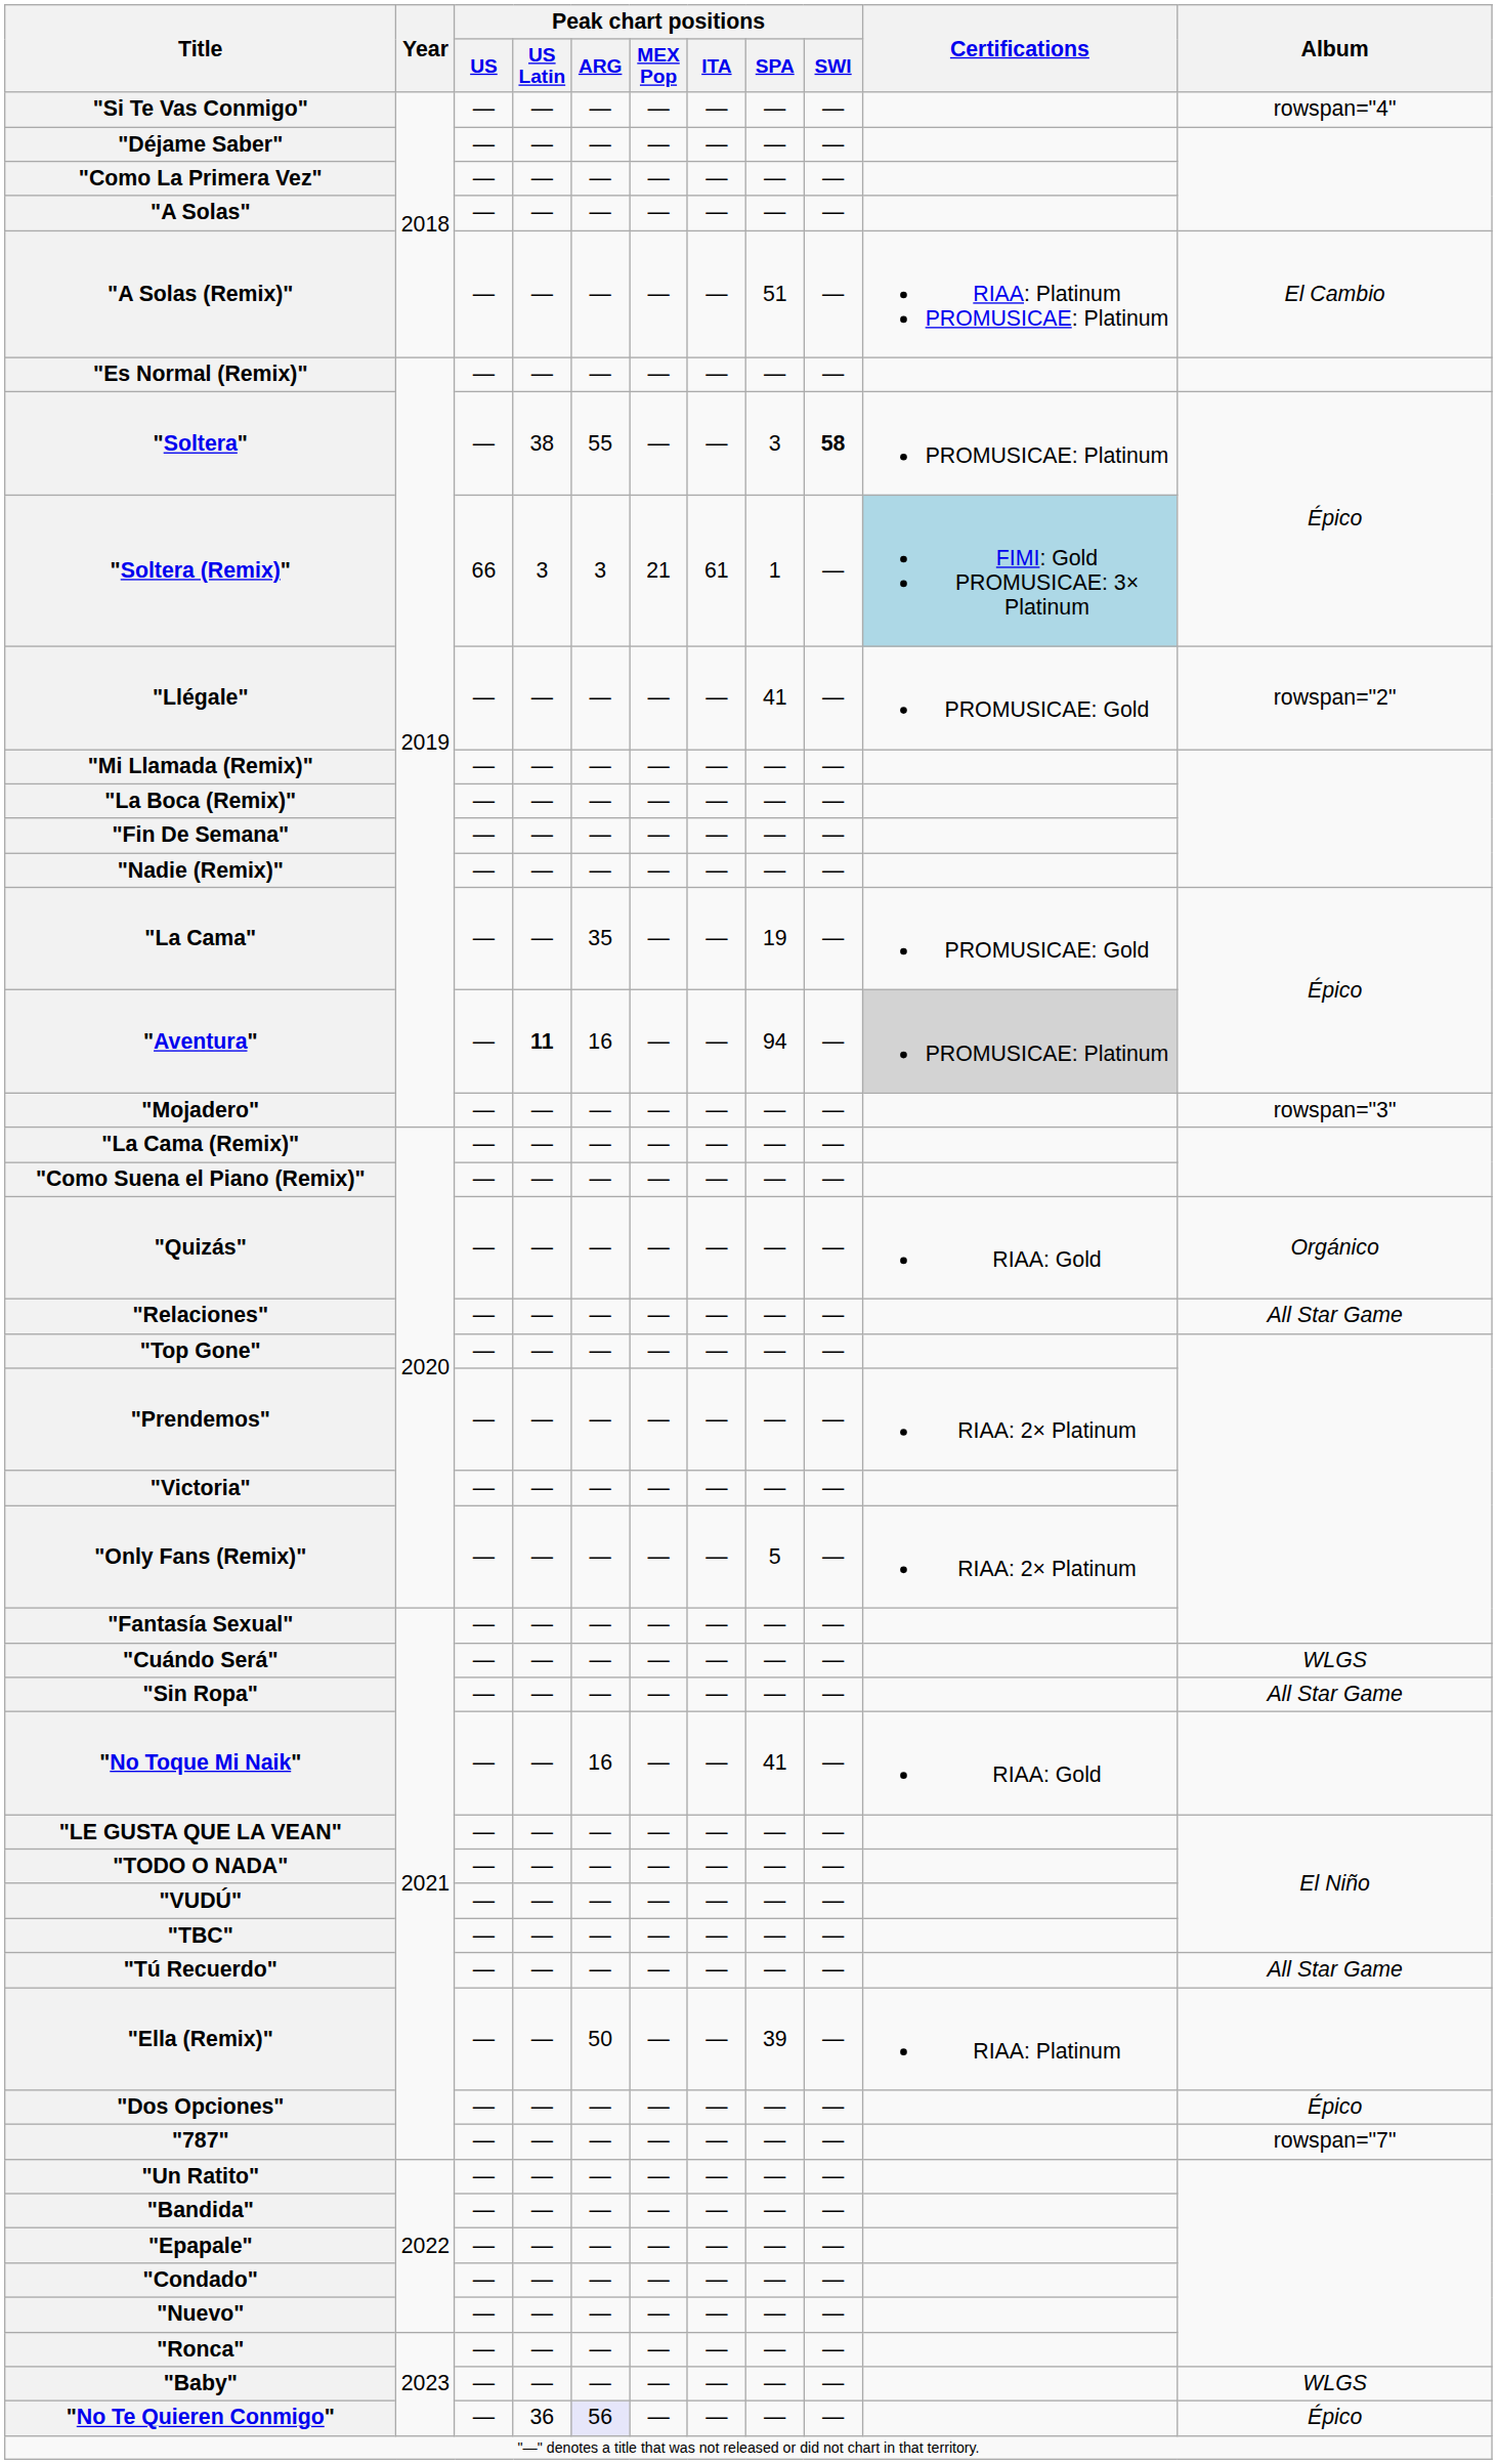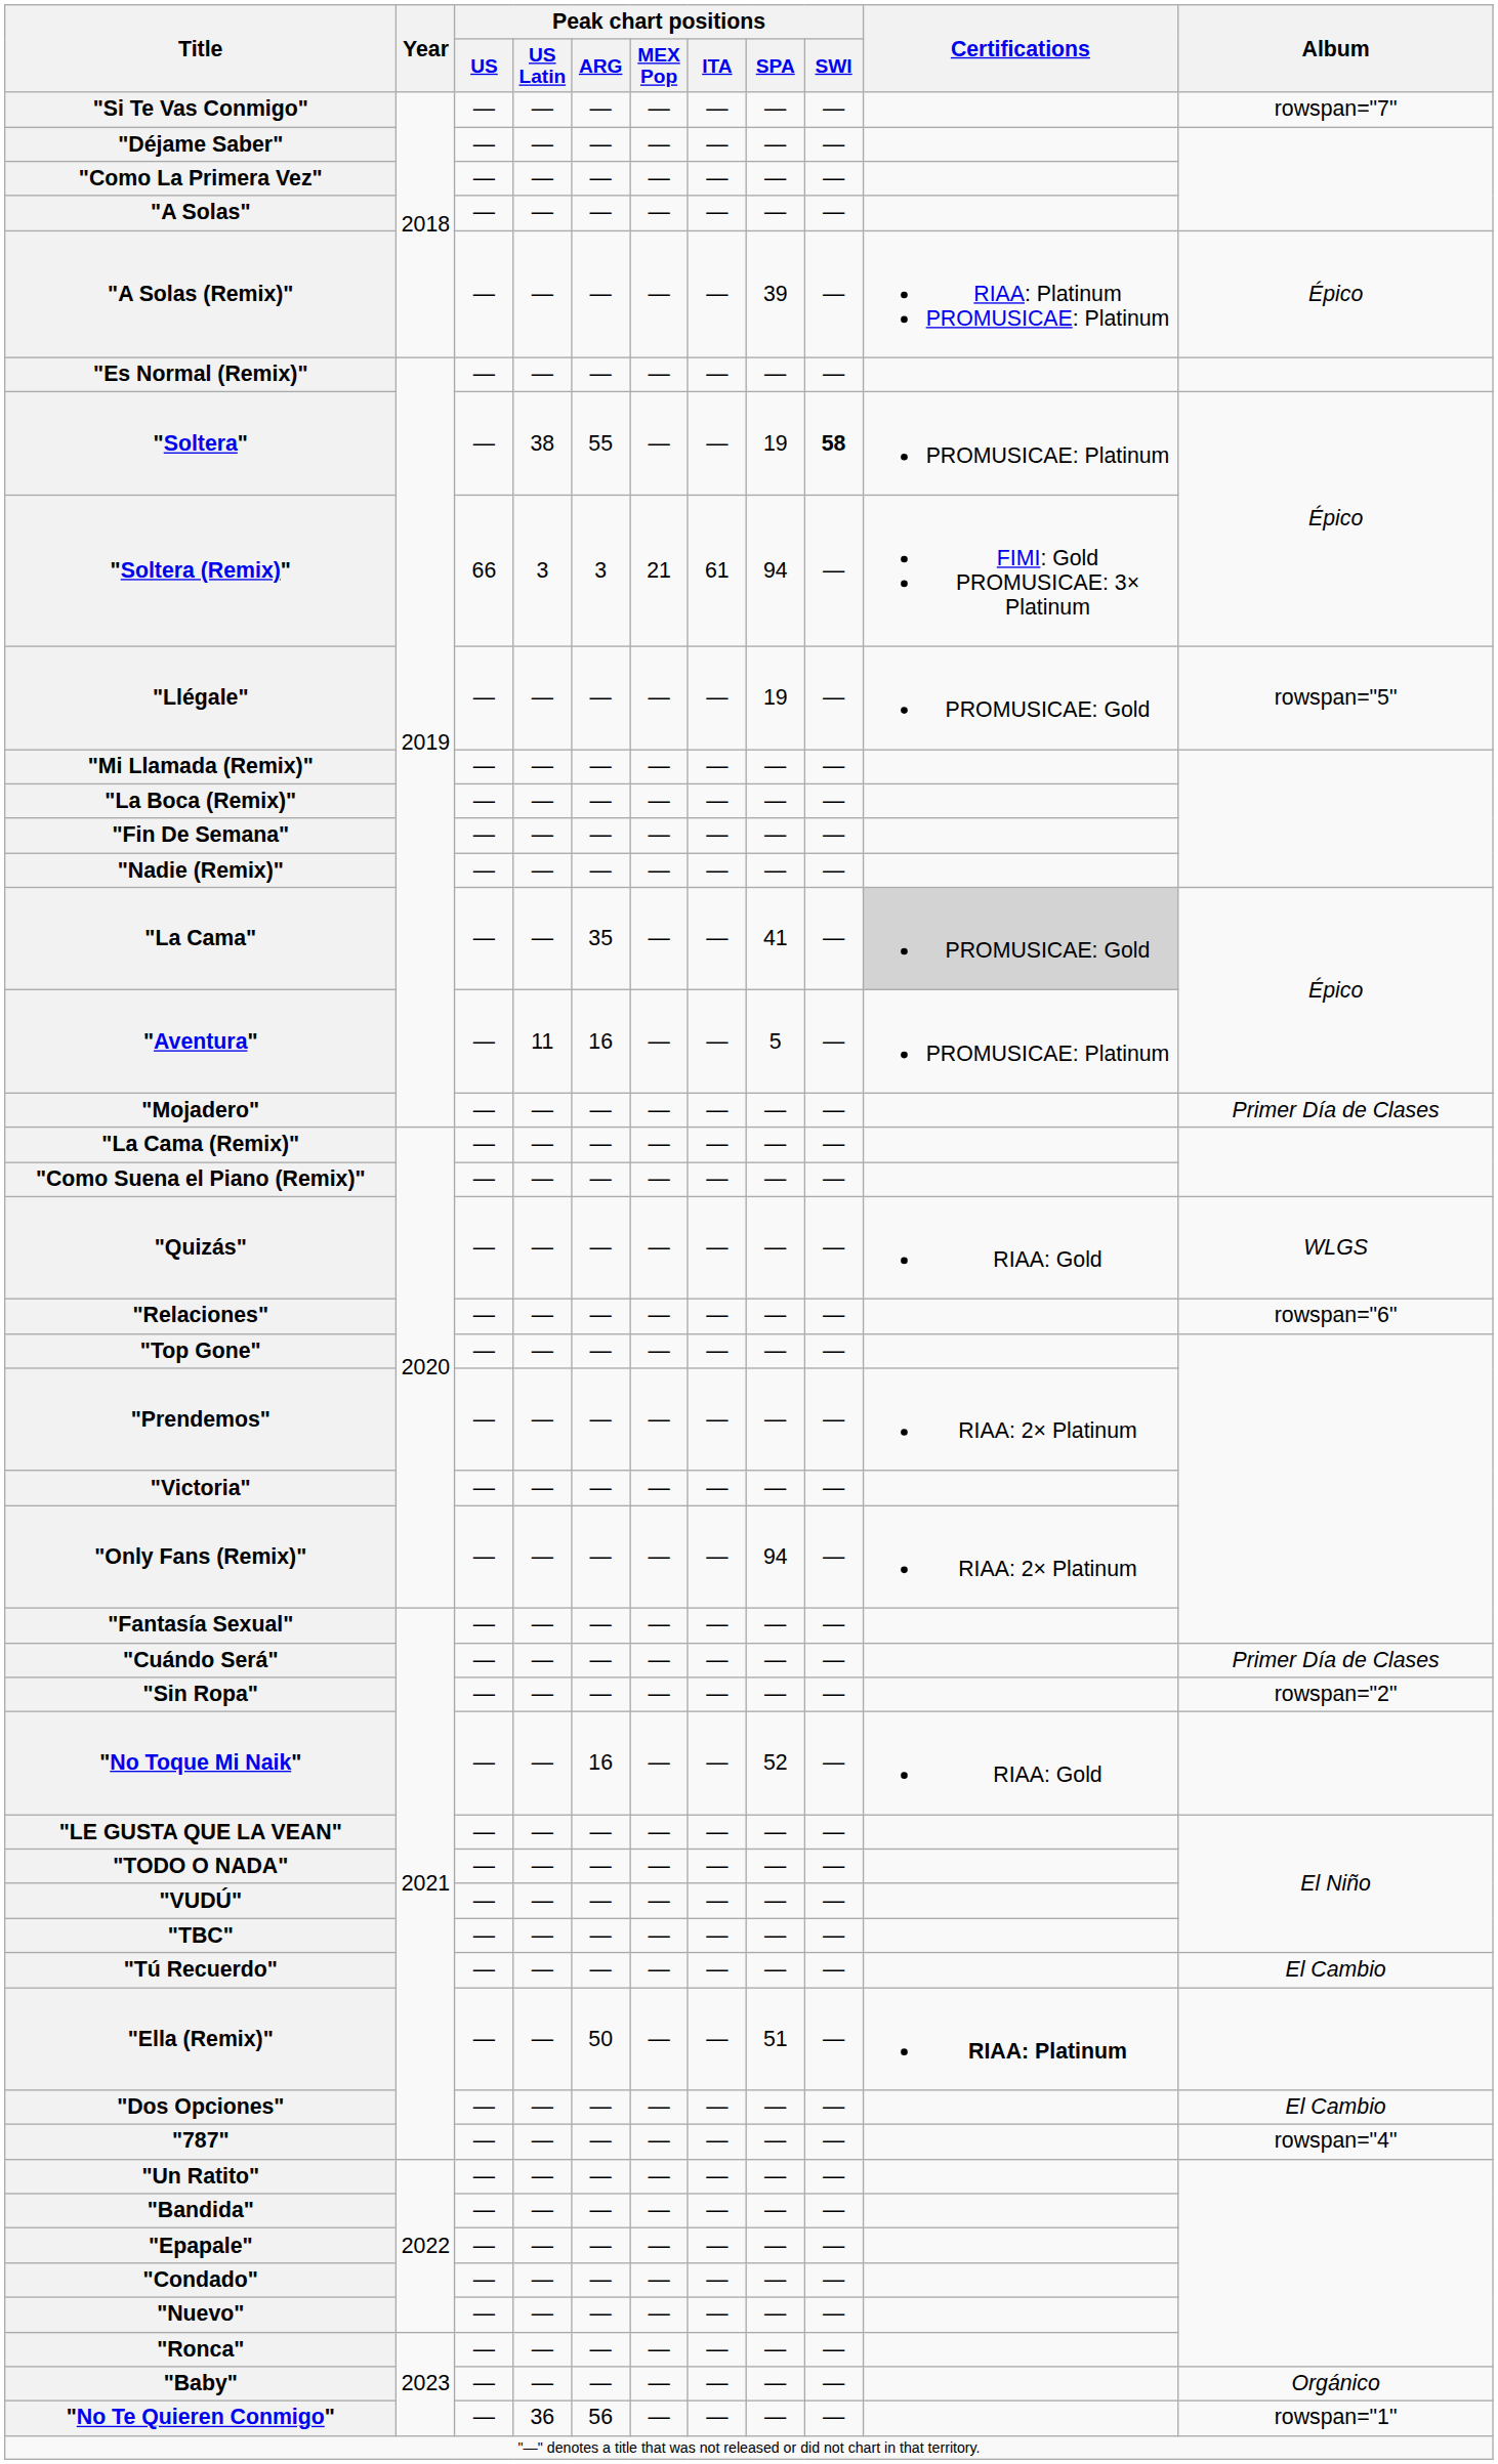"Si Te Vas Conmigo" | Album: rowspan="4" -> rowspan="7"
"A Solas (Remix)" | Peak chart positions / SPA: 51 -> 39
"A Solas (Remix)" | Album: El Cambio -> Épico
"Soltera" | Peak chart positions / SPA: 3 -> 19
"Soltera (Remix)" | Peak chart positions / SPA: 1 -> 94
"Soltera (Remix)" | Certifications: lightblue background -> no background
"Llégale" | Peak chart positions / SPA: 41 -> 19
"Llégale" | Album: rowspan="2" -> rowspan="5"
"La Cama" | Peak chart positions / SPA: 19 -> 41
"La Cama" | Certifications: no background -> lightgrey background
"Aventura" | Peak chart positions / US Latin: bold -> normal
"Aventura" | Peak chart positions / SPA: 94 -> 5
"Aventura" | Certifications: lightgrey background -> no background
"Mojadero" | Album: rowspan="3" -> Primer Día de Clases
"Quizás" | Album: Orgánico -> WLGS
"Relaciones" | Album: All Star Game -> rowspan="6"
"Only Fans (Remix)" | Peak chart positions / SPA: 5 -> 94
"Cuándo Será" | Album: WLGS -> Primer Día de Clases
"Sin Ropa" | Album: All Star Game -> rowspan="2"
"No Toque Mi Naik" | Peak chart positions / SPA: 41 -> 52
"Tú Recuerdo" | Album: All Star Game -> El Cambio
"Ella (Remix)" | Peak chart positions / SPA: 39 -> 51
"Ella (Remix)" | Certifications: normal -> bold
"Dos Opciones" | Album: Épico -> El Cambio
"787" | Album: rowspan="7" -> rowspan="4"
"Baby" | Album: WLGS -> Orgánico
"No Te Quieren Conmigo" | Peak chart positions / ARG: lavender background -> no background
"No Te Quieren Conmigo" | Album: Épico -> rowspan="1"
